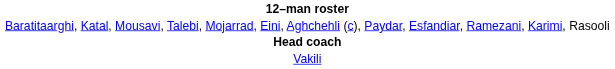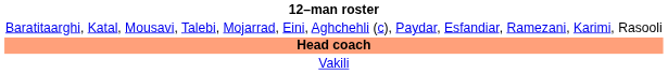row 3 | column 1: no background -> lightsalmon background
